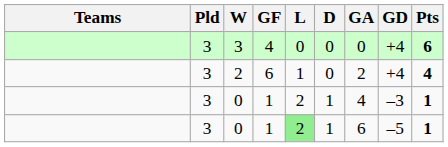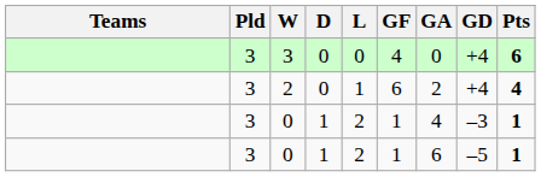columns swapped: D <-> GF
row 5 | L: lightgreen background -> no background
